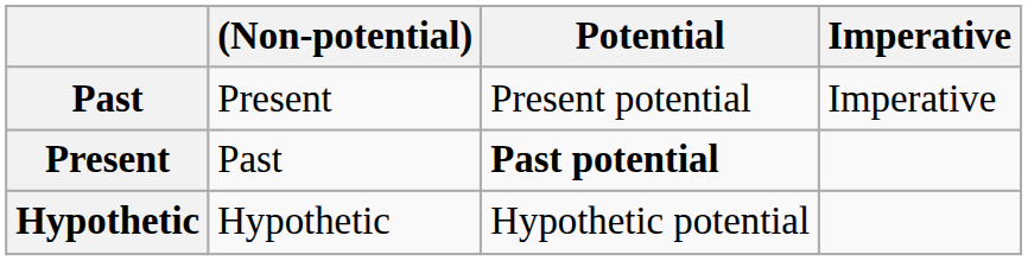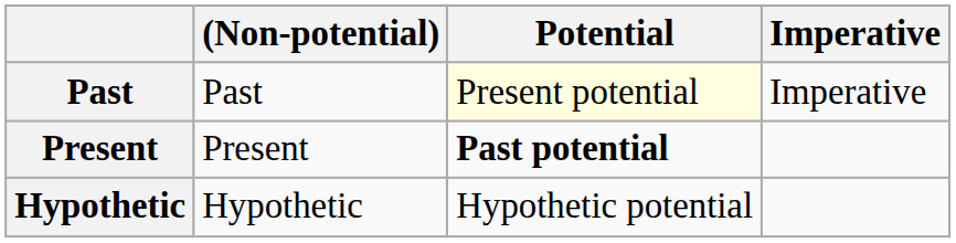row 2 | (Non-potential): Present -> Past
row 2 | Potential: no background -> lightyellow background
row 3 | (Non-potential): Past -> Present
